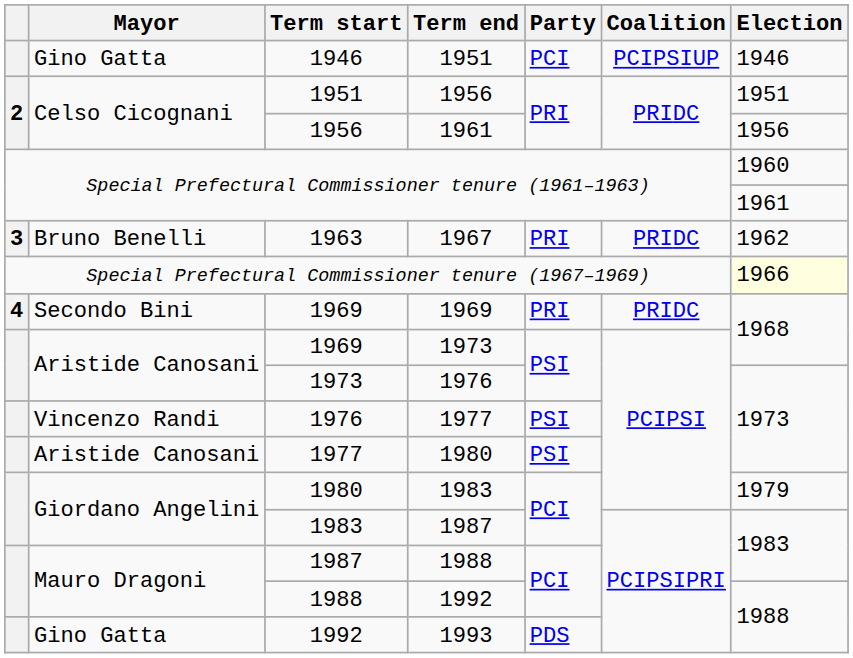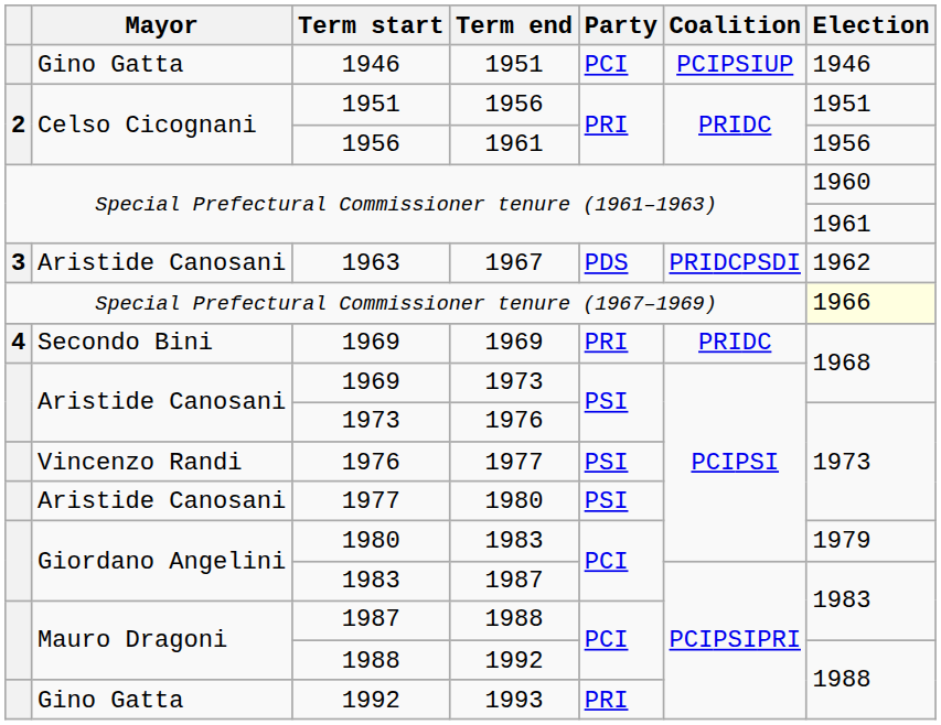1967 | Mayor: Bruno Benelli -> Aristide Canosani
1967 | Party: PRI -> PDS
1967 | Coalition: PRIDC -> PRIDCPSDI
1993 | Party: PDS -> PRI
